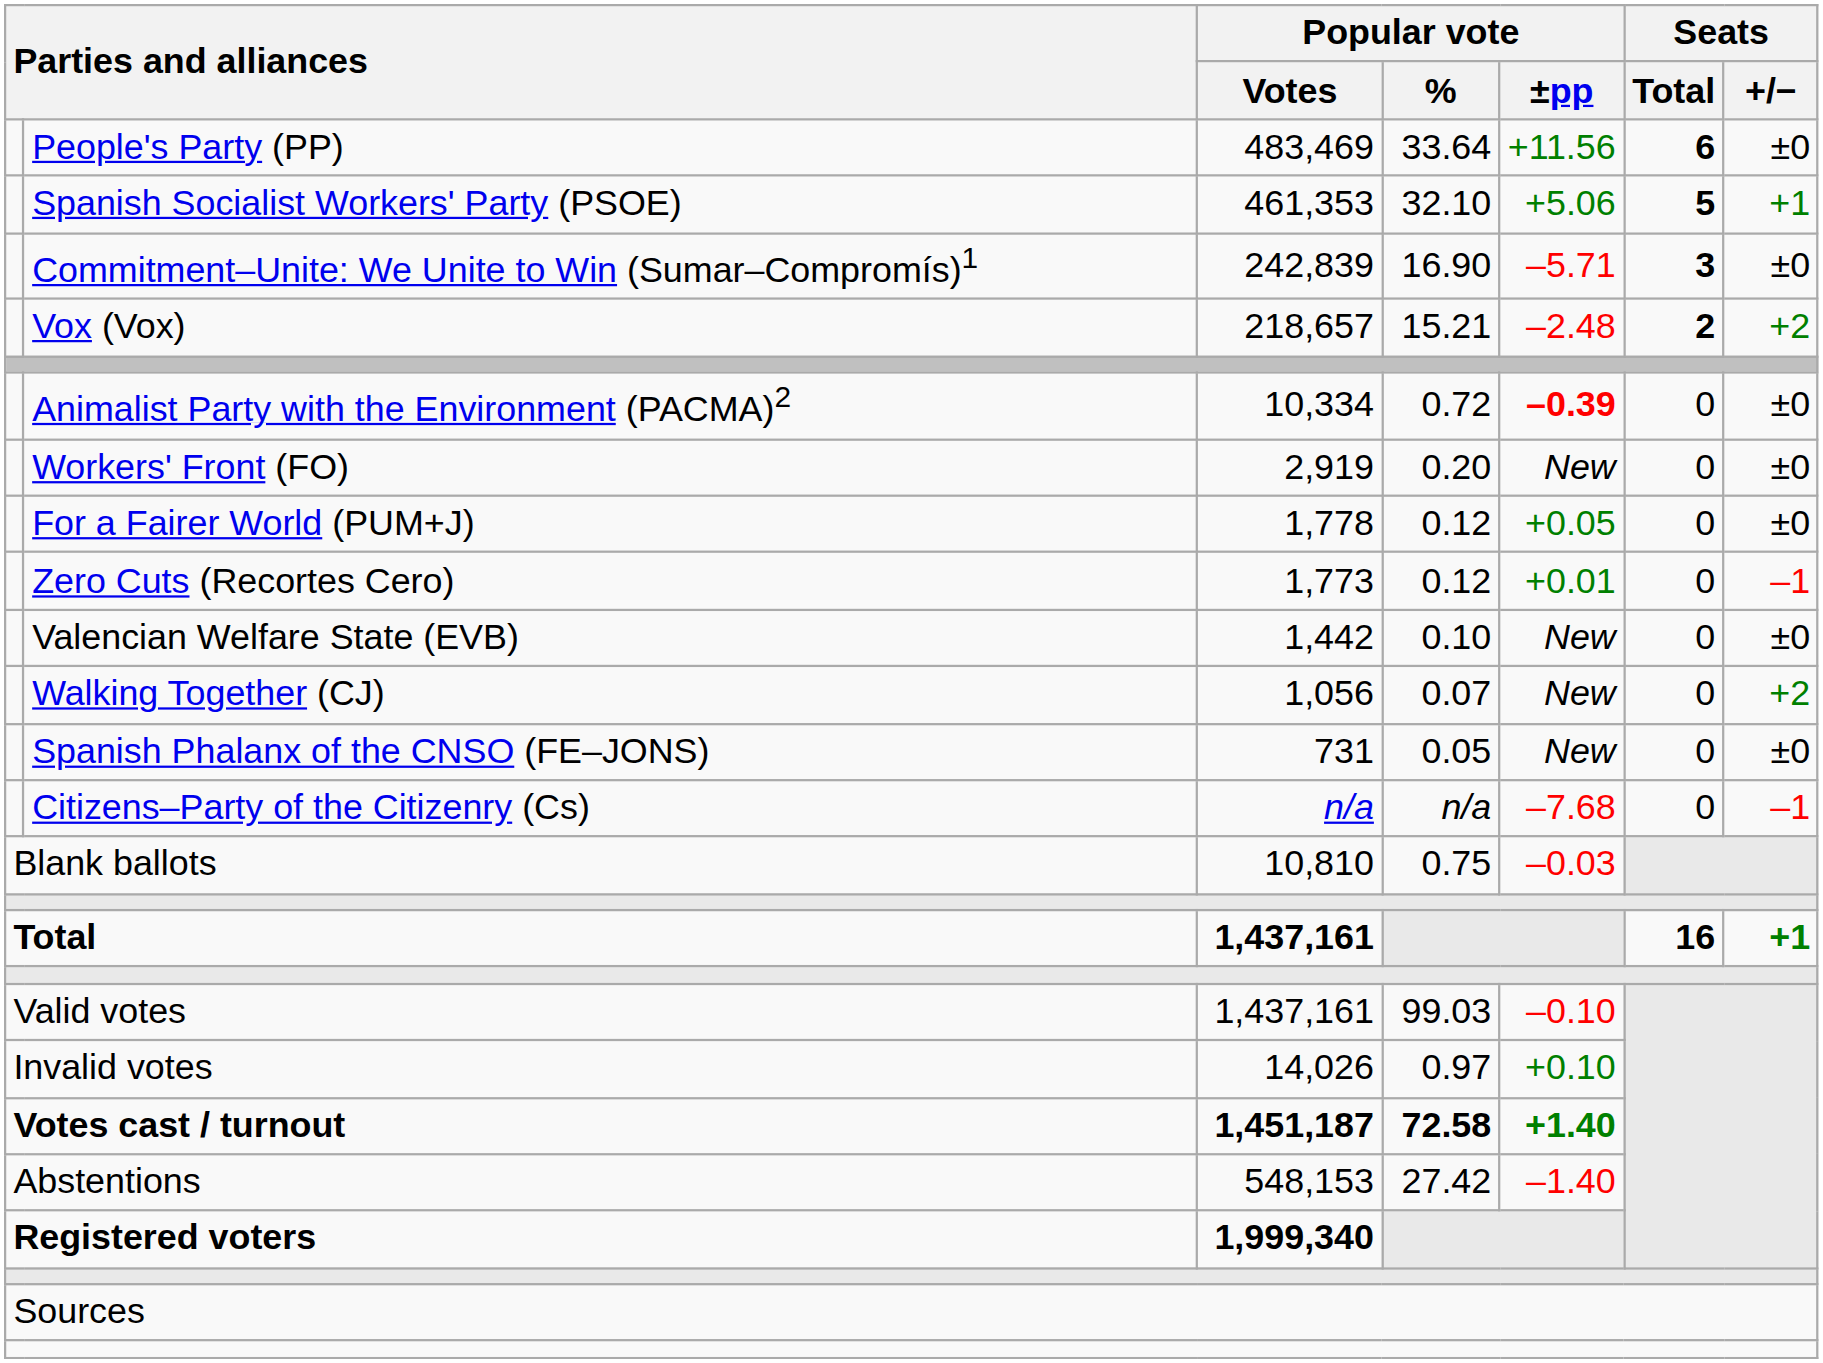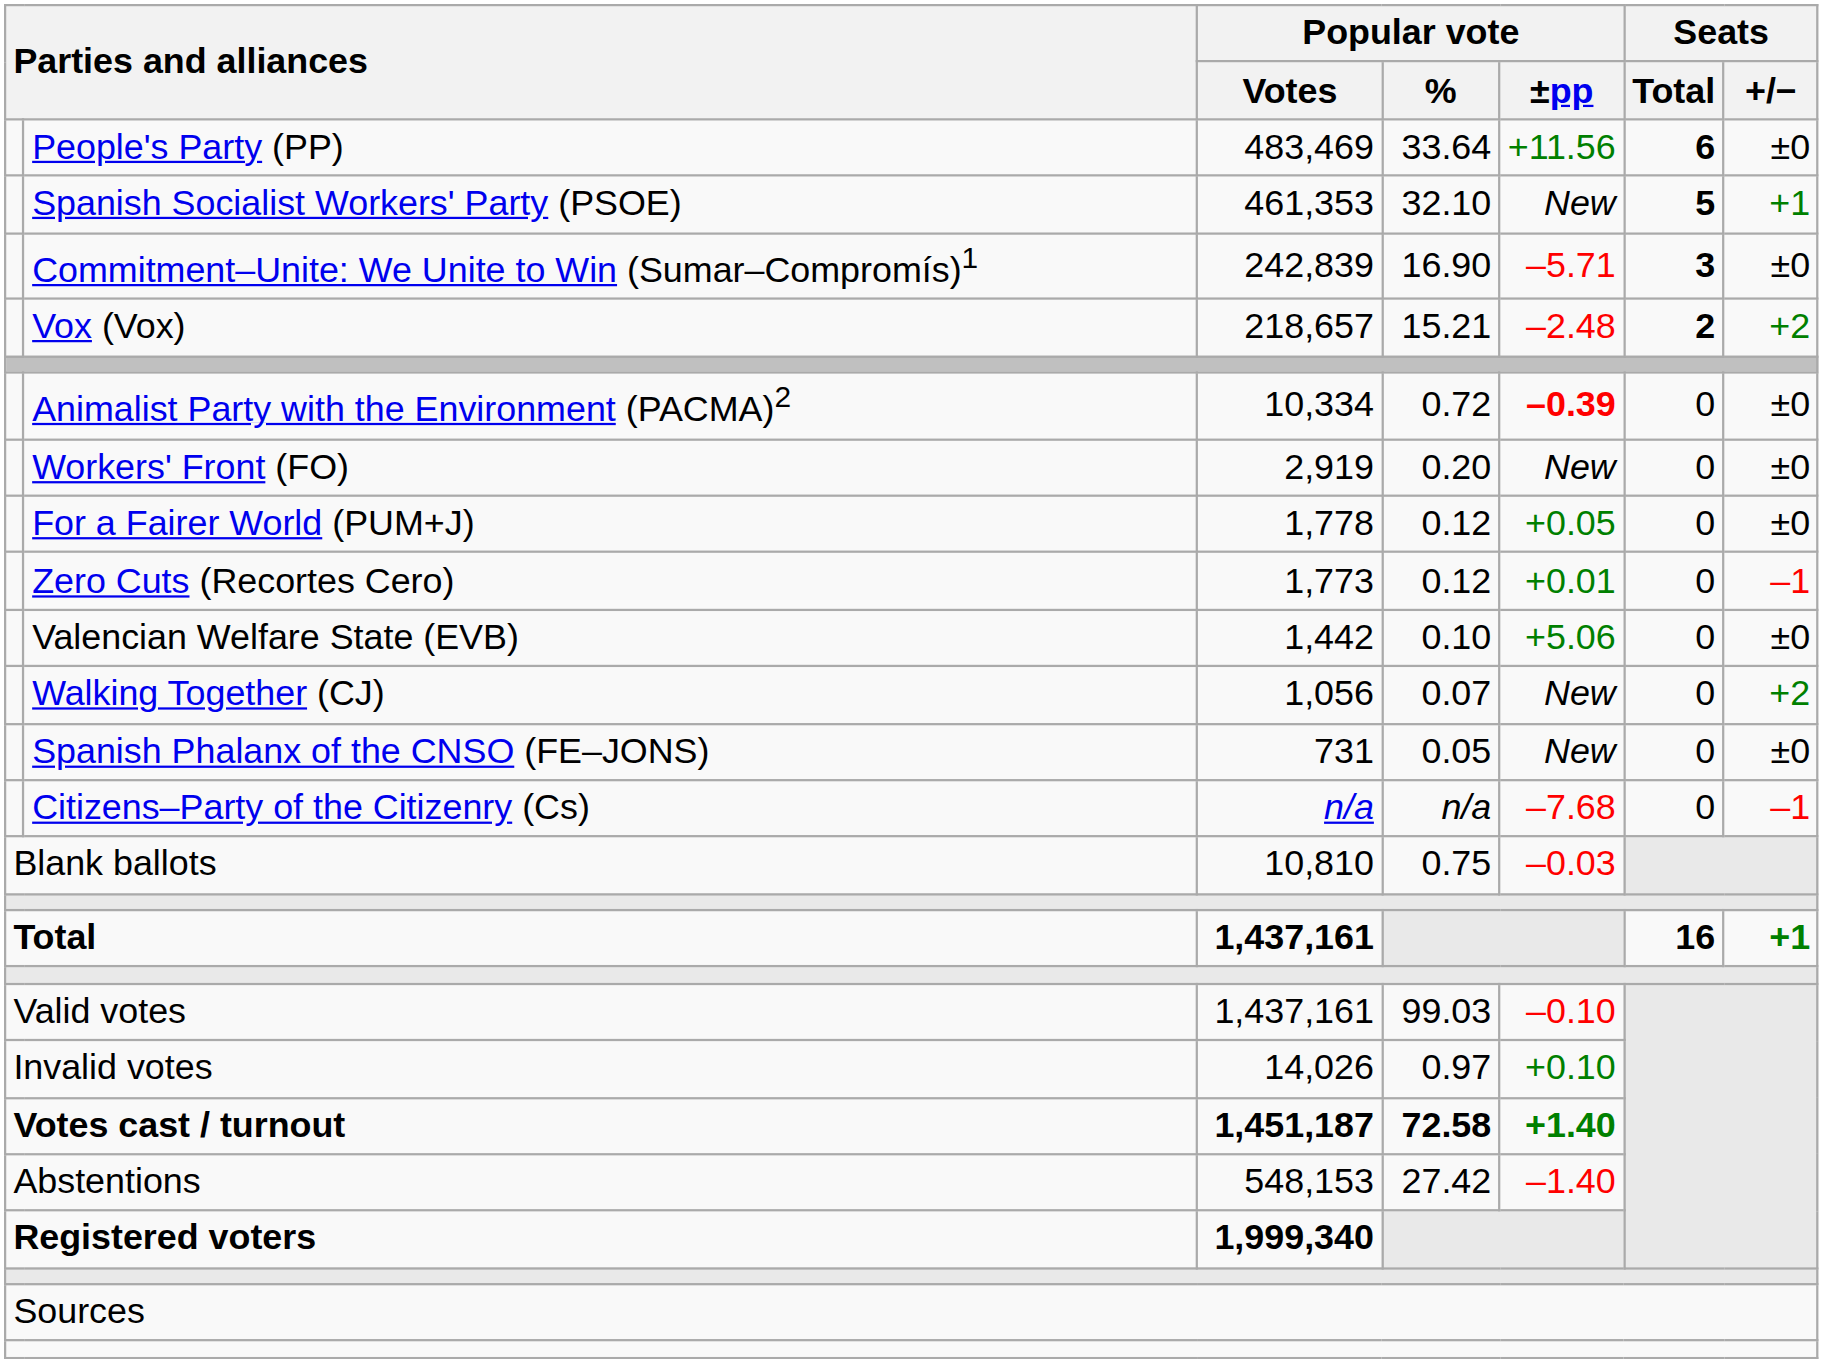Spanish Socialist Workers' Party (PSOE) | Popular vote / ±pp: +5.06 -> New
Valencian Welfare State (EVB) | Popular vote / ±pp: New -> +5.06
